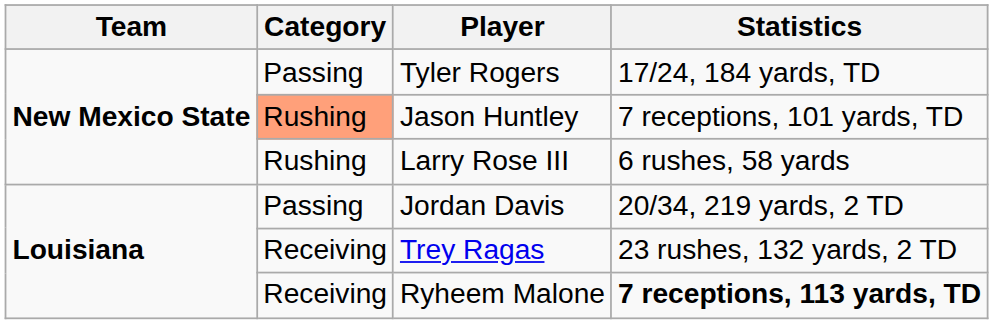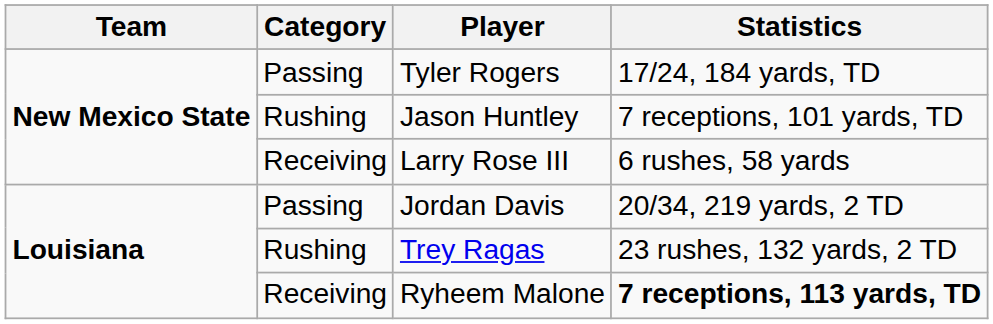Jason Huntley | Category: lightsalmon background -> no background
Larry Rose III | Category: Rushing -> Receiving
Trey Ragas | Category: Receiving -> Rushing
